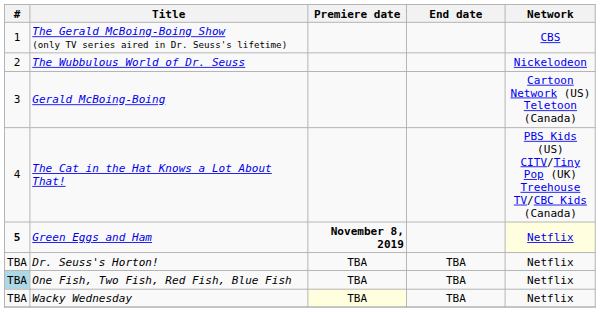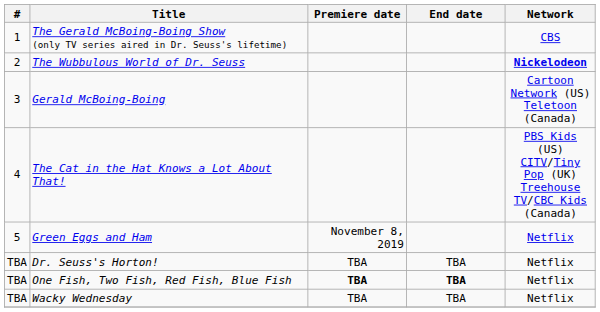The Wubbulous World of Dr. Seuss | Network: normal -> bold
Green Eggs and Ham | #: bold -> normal
Green Eggs and Ham | Premiere date: bold -> normal
Green Eggs and Ham | Network: lightyellow background -> no background
One Fish, Two Fish, Red Fish, Blue Fish | #: lightblue background -> no background
One Fish, Two Fish, Red Fish, Blue Fish | Premiere date: normal -> bold
One Fish, Two Fish, Red Fish, Blue Fish | End date: normal -> bold
Wacky Wednesday | Premiere date: lightyellow background -> no background
